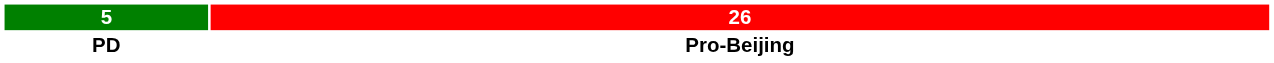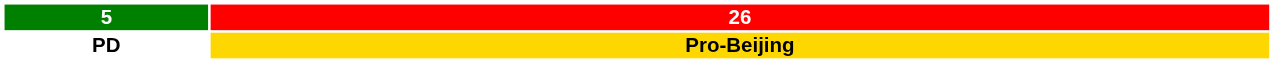PD | 26: no background -> gold background
